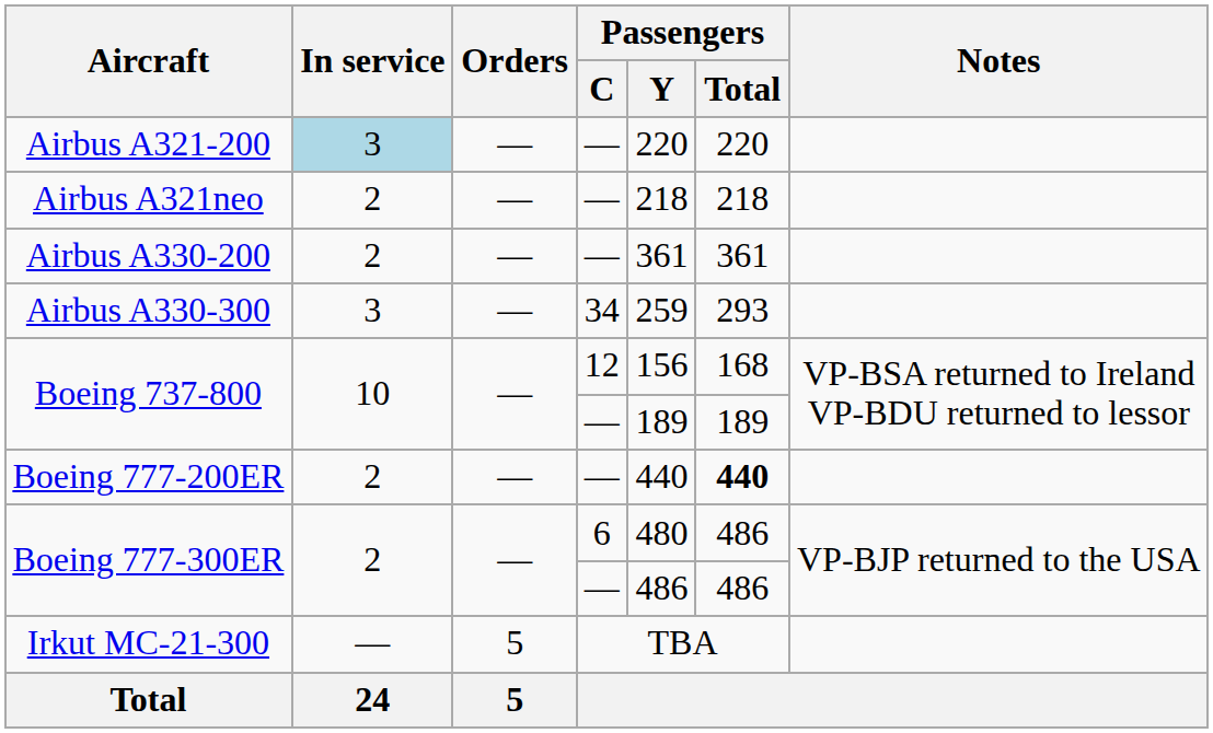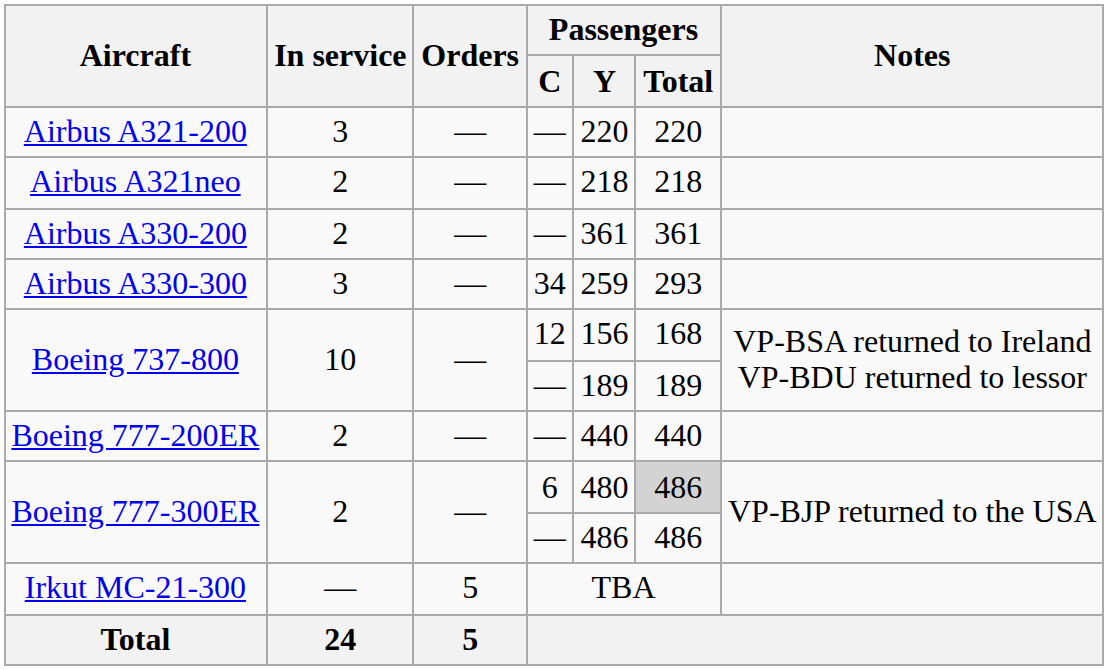Airbus A321-200 | In service: lightblue background -> no background
Boeing 777-200ER | Passengers / Total: bold -> normal
Boeing 777-300ER / 6 | Passengers / Total: no background -> lightgrey background
